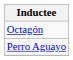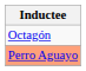row 3 | column 1: no background -> lightsalmon background
